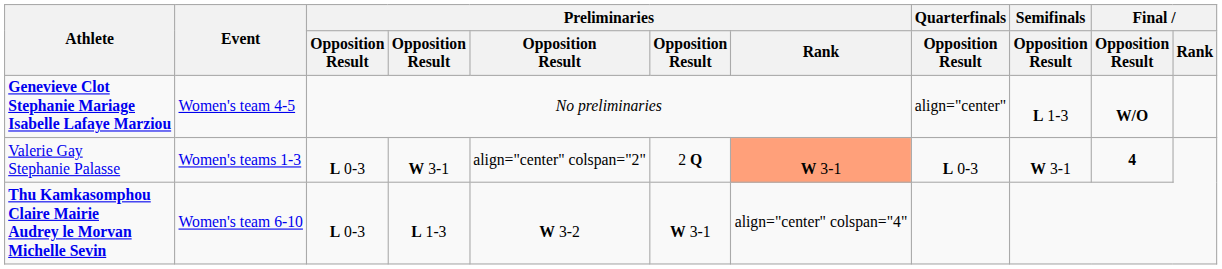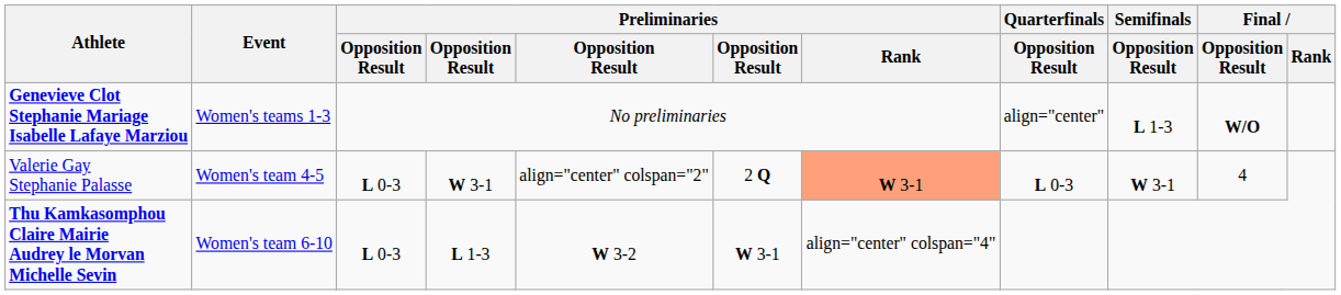Genevieve Clot Stephanie Mariage Isabelle Lafaye Marziou | Event: Women's team 4-5 -> Women's teams 1-3
Valerie Gay Stephanie Palasse | Event: Women's teams 1-3 -> Women's team 4-5
Valerie Gay Stephanie Palasse | Final / Opposition Result: bold -> normal
